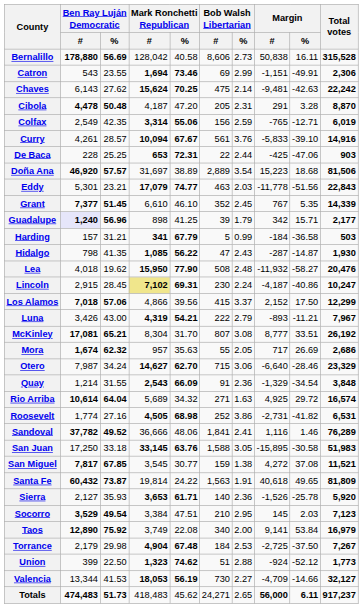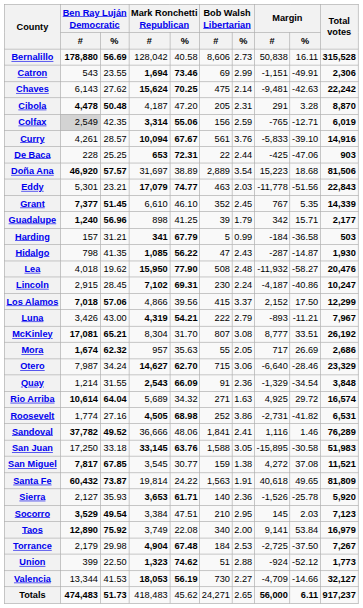Colfax | Ben Ray Luján Democratic / #: no background -> lightgrey background
Guadalupe | Ben Ray Luján Democratic / #: lavender background -> no background
Lincoln | Mark Ronchetti Republican / #: khaki background -> no background
